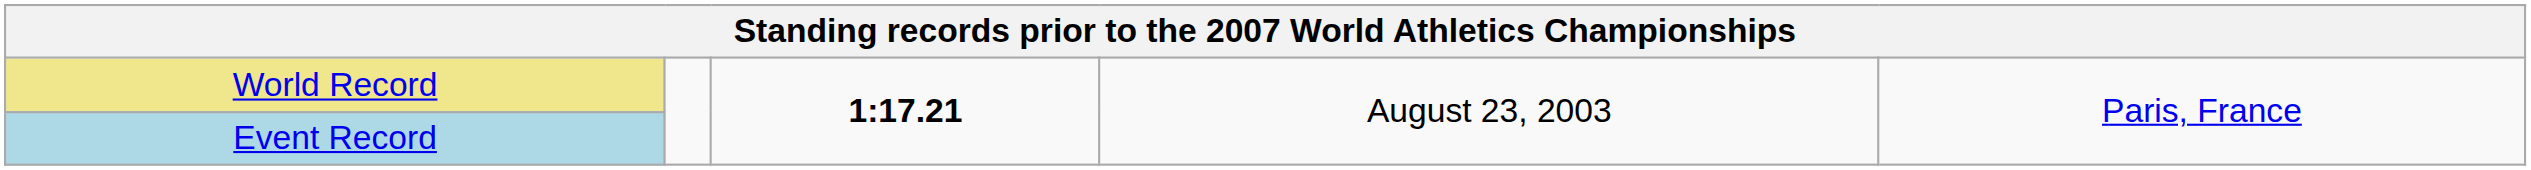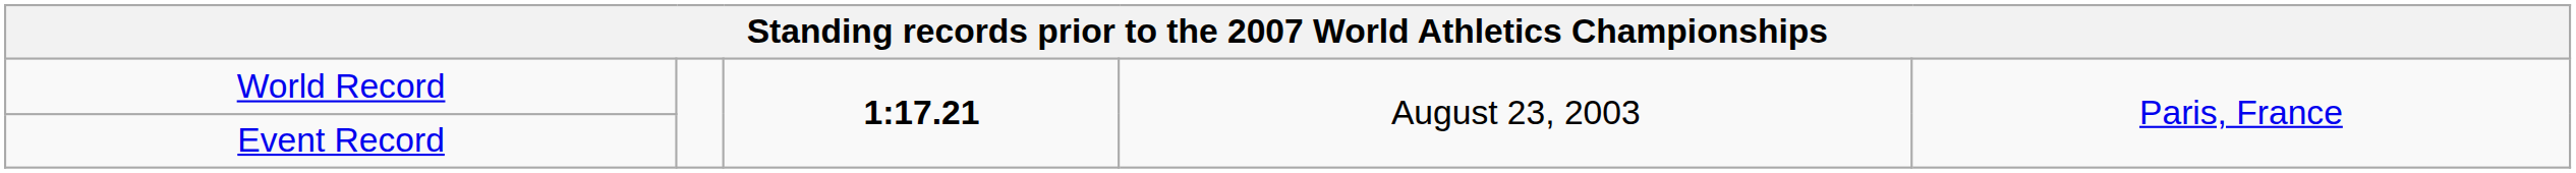World Record | column 1: khaki background -> no background
Event Record | column 1: lightblue background -> no background
